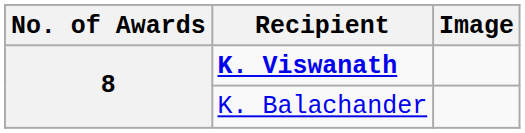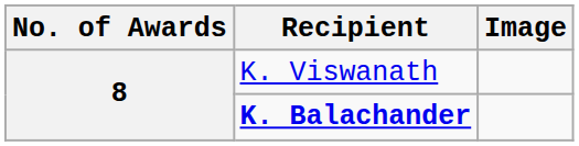K. Viswanath | Recipient: bold -> normal
K. Balachander | Recipient: normal -> bold
